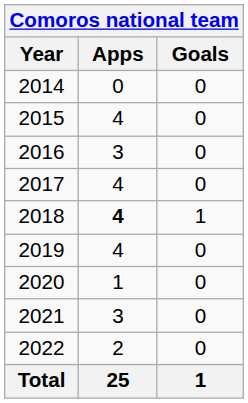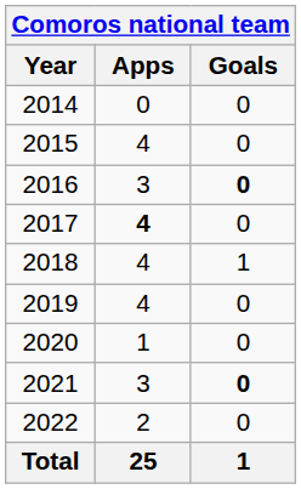2016 | Goals: normal -> bold
2017 | Apps: normal -> bold
2018 | Apps: bold -> normal
2021 | Goals: normal -> bold
